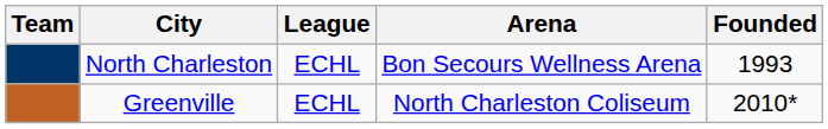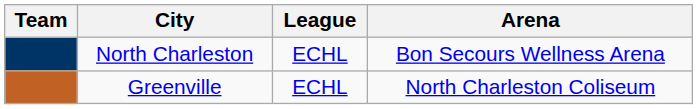- column: Founded | 1993 | 2010*
